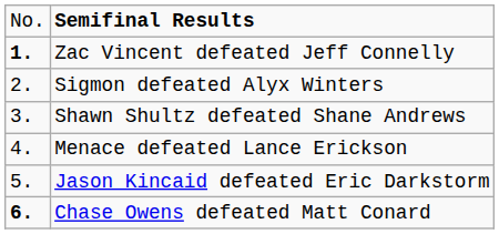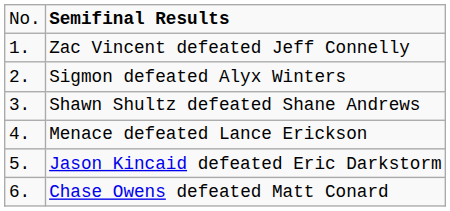Zac Vincent defeated Jeff Connelly | column 1: bold -> normal
Chase Owens defeated Matt Conard | column 1: bold -> normal
